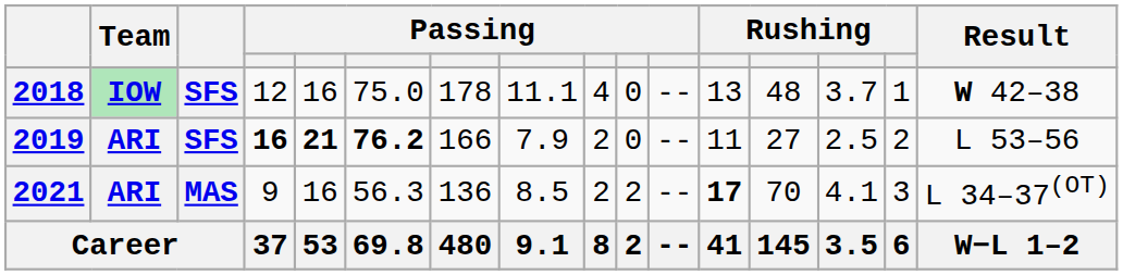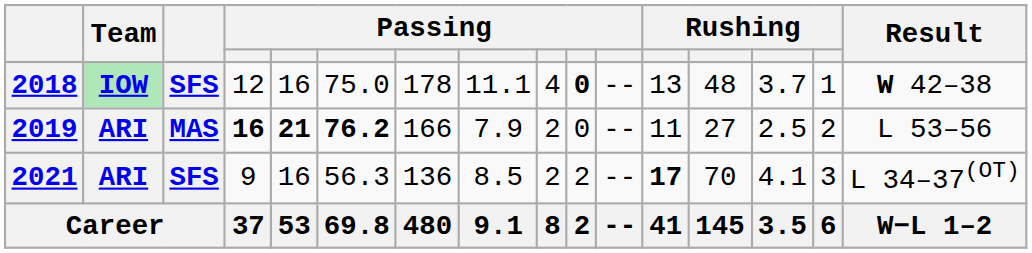2018 | column 10: normal -> bold
2019 | column 3: SFS -> MAS
2021 | column 3: MAS -> SFS
